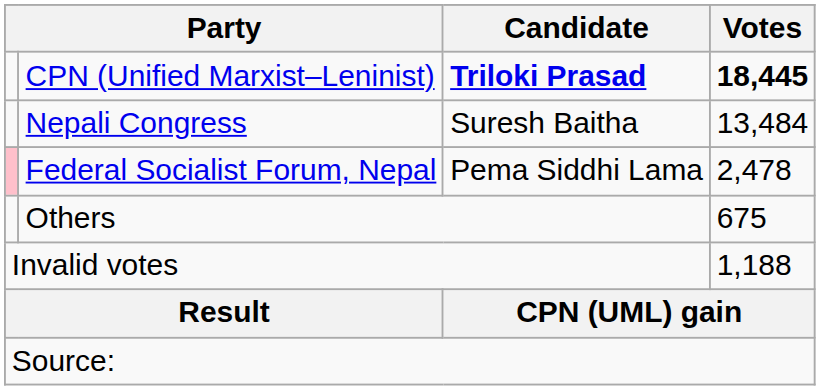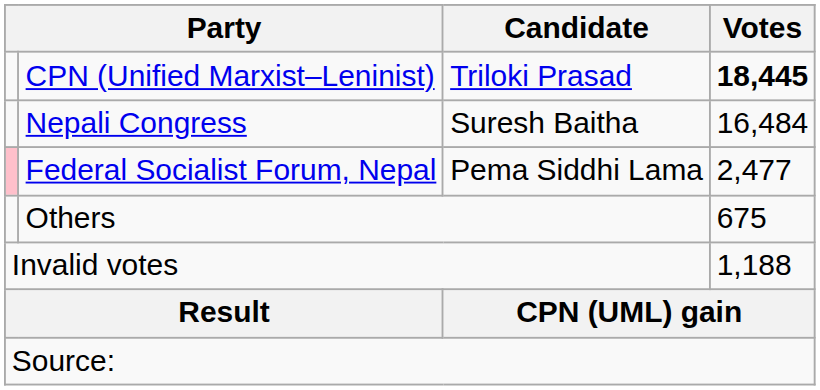CPN (Unified Marxist–Leninist) | Candidate: bold -> normal
Nepali Congress | Votes: 13,484 -> 16,484
Federal Socialist Forum, Nepal | Votes: 2,478 -> 2,477
